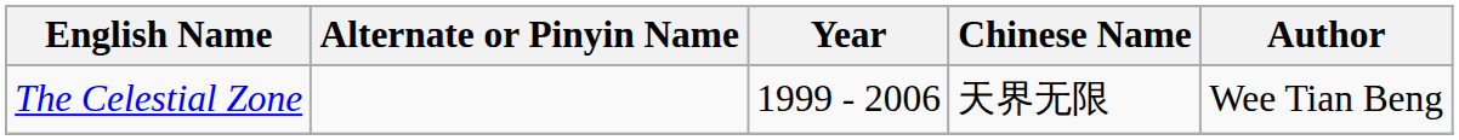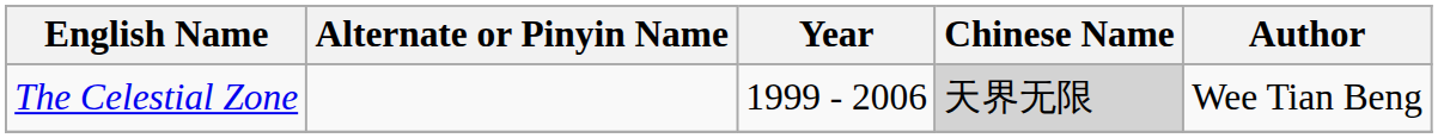The Celestial Zone | Chinese Name: no background -> lightgrey background
